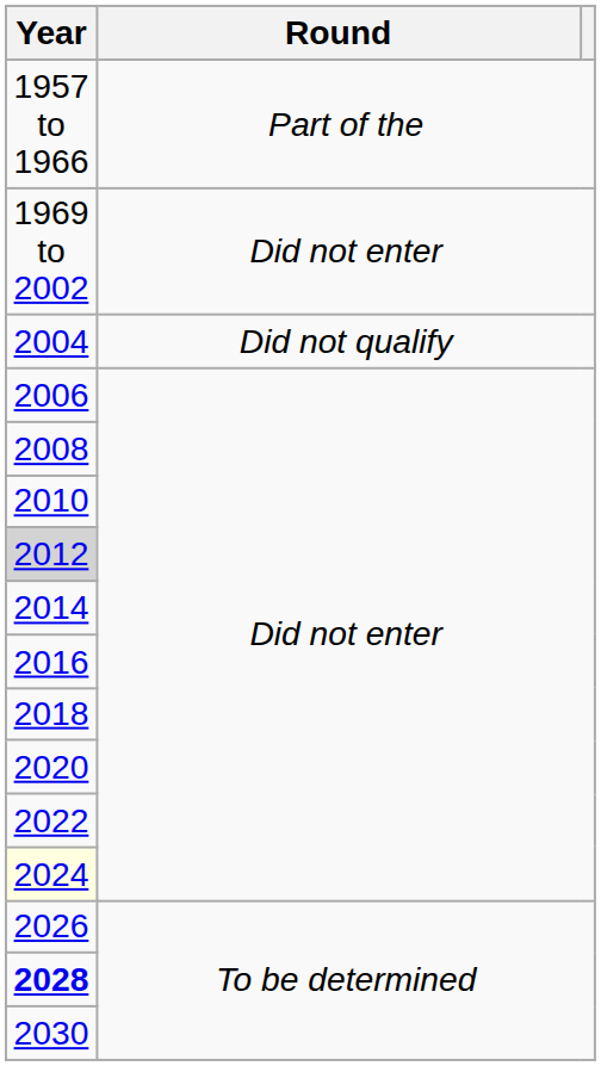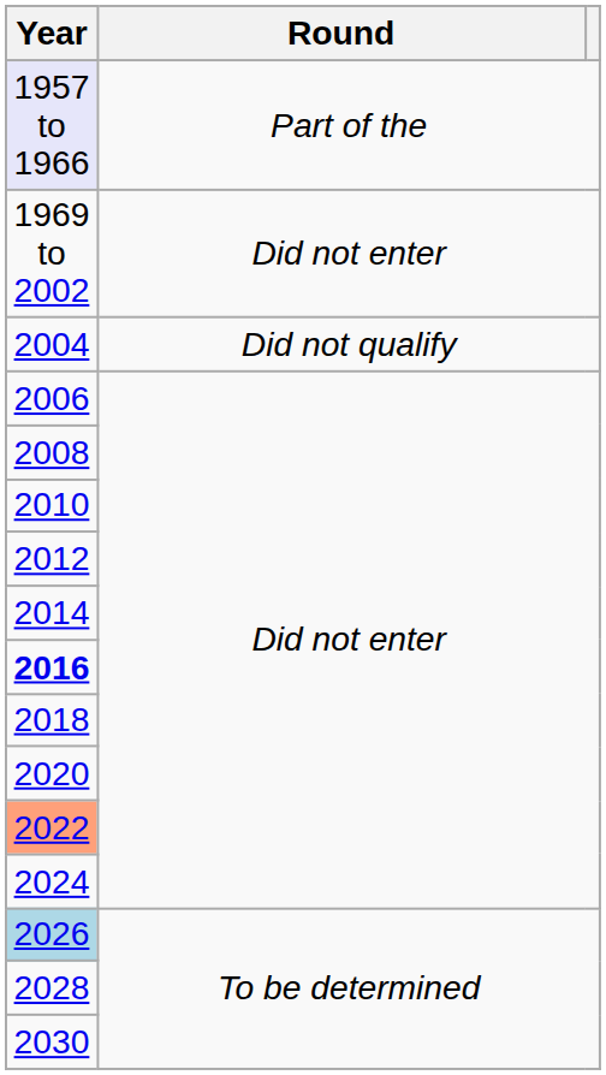1957 to 1966 | Year: no background -> lavender background
2012 | Year: lightgrey background -> no background
2016 | Year: normal -> bold
2022 | Year: no background -> lightsalmon background
2024 | Year: lightyellow background -> no background
2026 | Year: no background -> lightblue background
2028 | Year: bold -> normal
